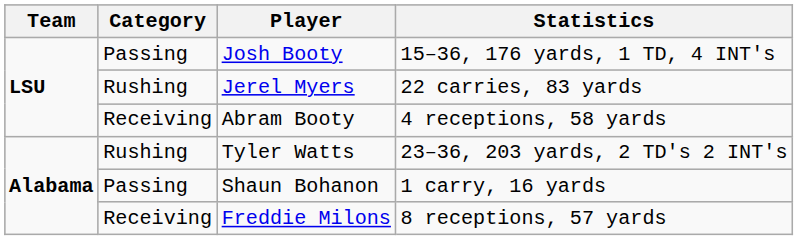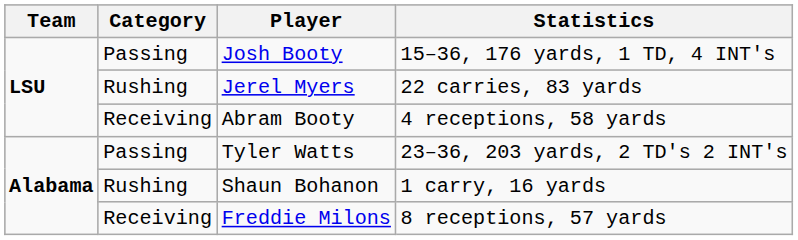Tyler Watts | Category: Rushing -> Passing
Shaun Bohanon | Category: Passing -> Rushing
